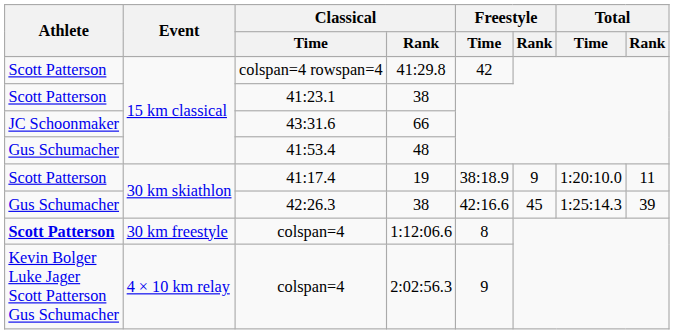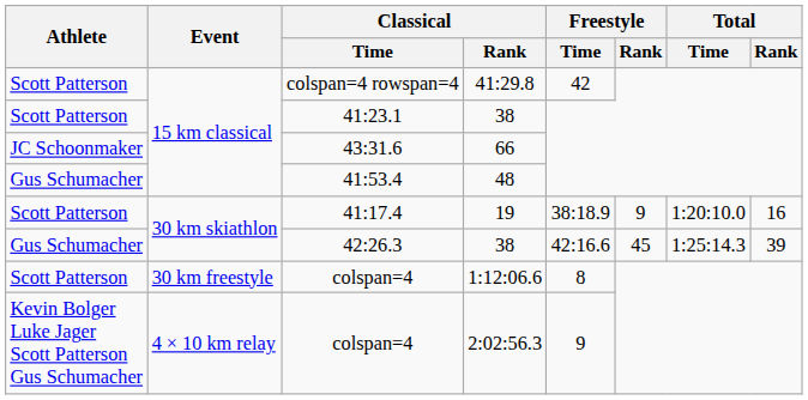41:17.4 | Total / Rank: 11 -> 16
colspan=4 / 1:12:06.6 | Athlete: bold -> normal
